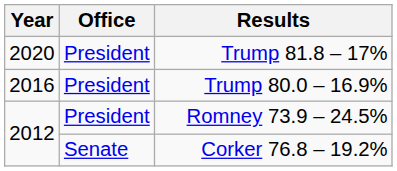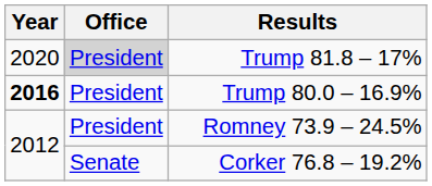Trump 81.8 – 17% | Office: no background -> lightgrey background
Trump 80.0 – 16.9% | Year: normal -> bold
